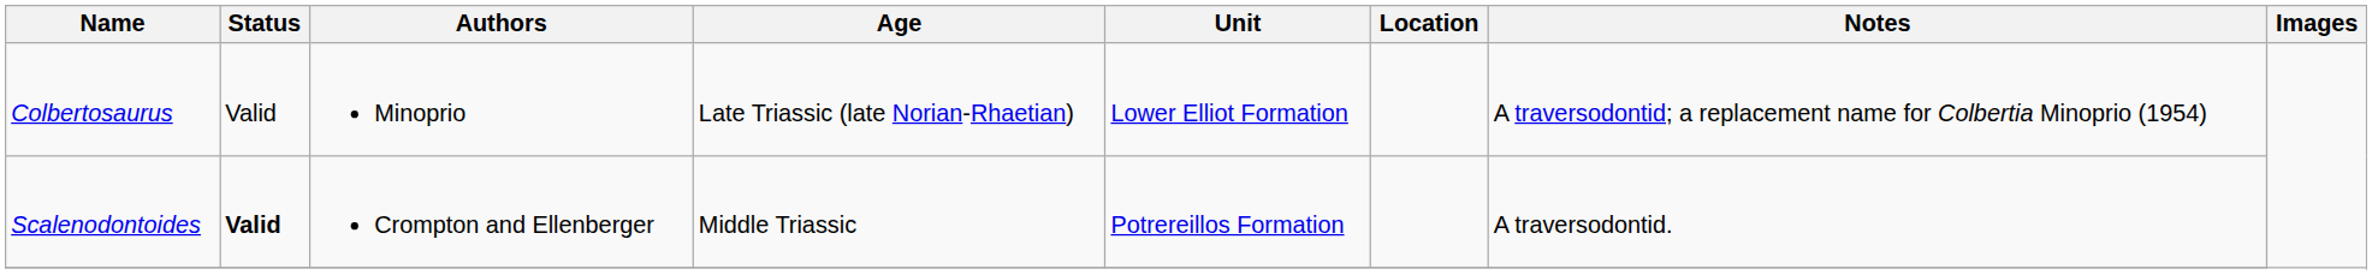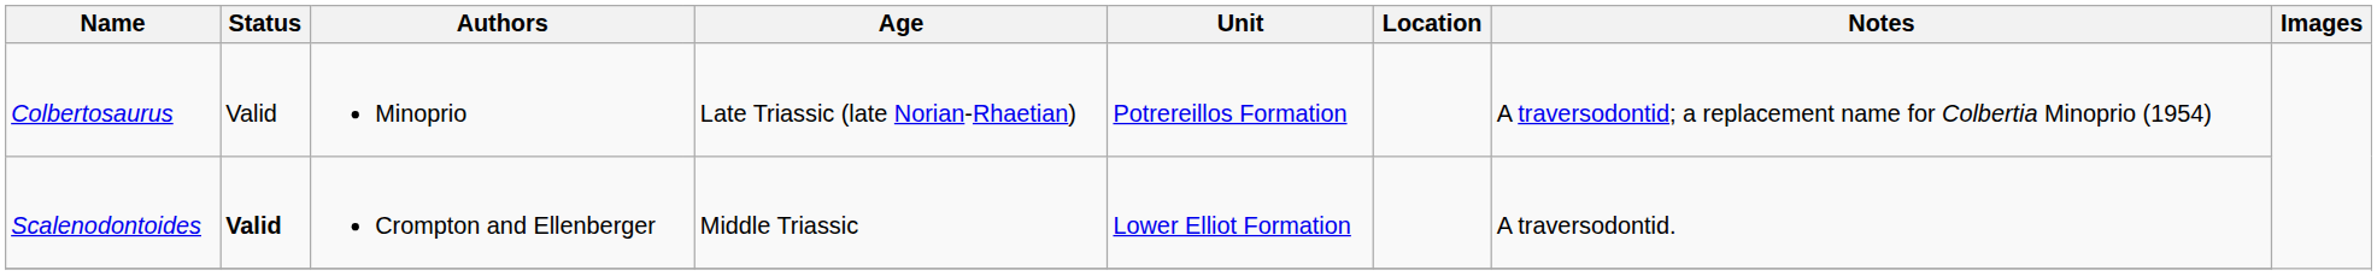Colbertosaurus | Unit: Lower Elliot Formation -> Potrereillos Formation
Scalenodontoides | Unit: Potrereillos Formation -> Lower Elliot Formation
